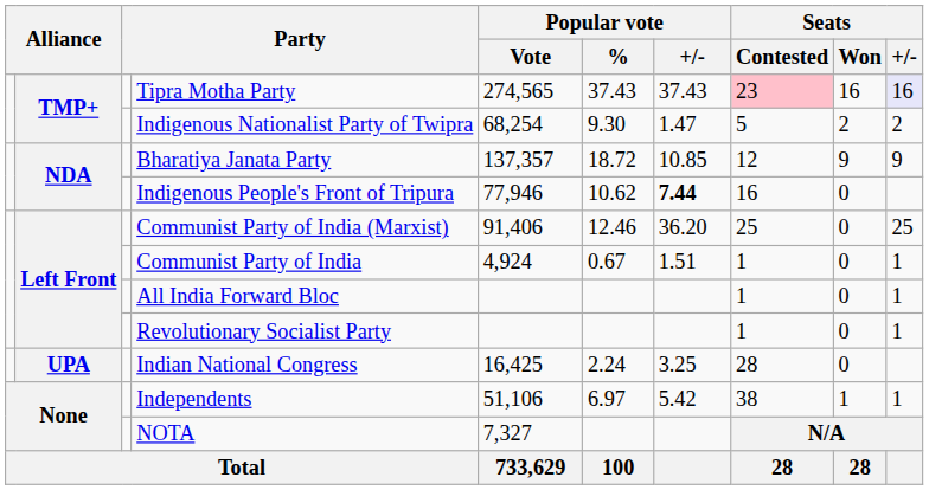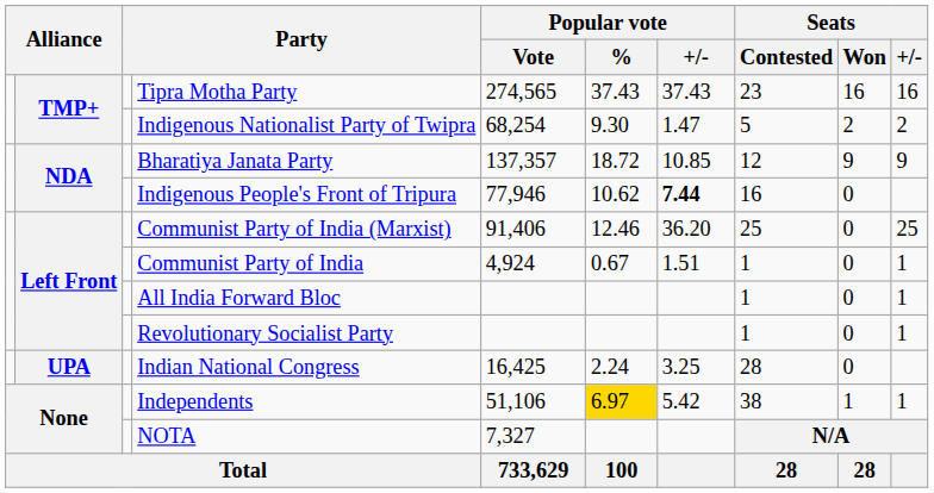Tipra Motha Party | Seats / Contested: pink background -> no background
Tipra Motha Party | Seats / +/-: lavender background -> no background
Independents | Popular vote / %: no background -> gold background
